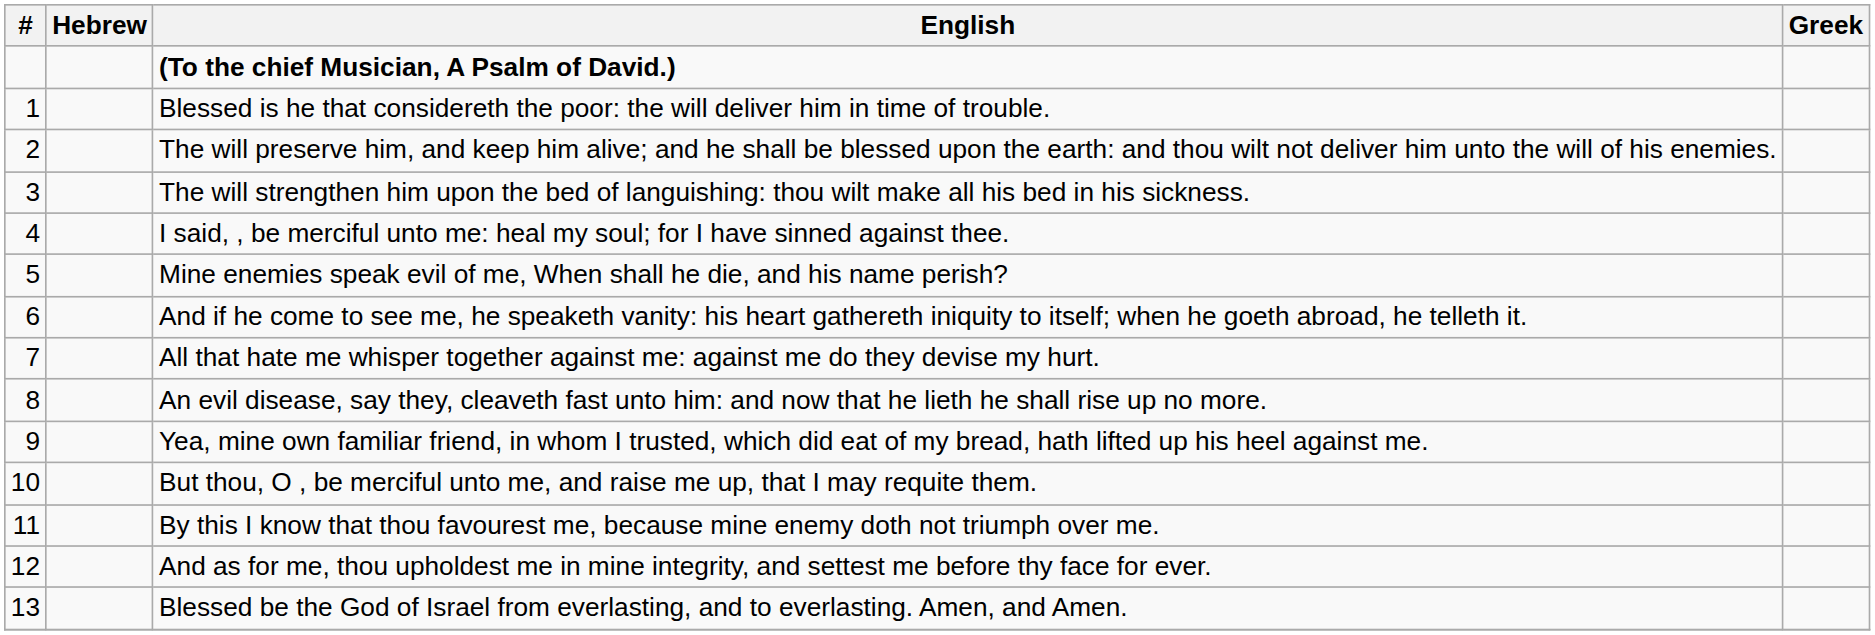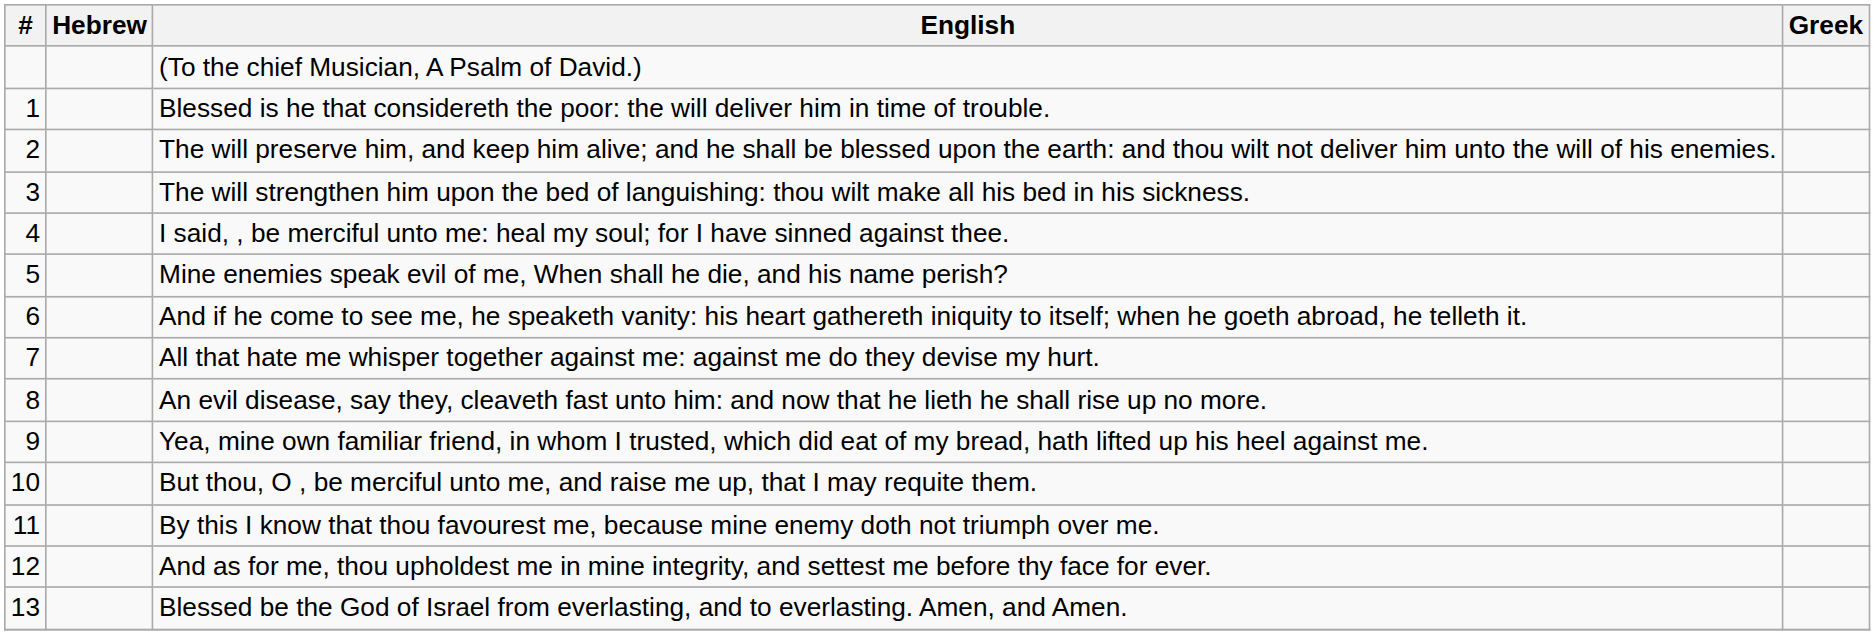(To the chief Musician, A Psalm of David.) | English: bold -> normal
